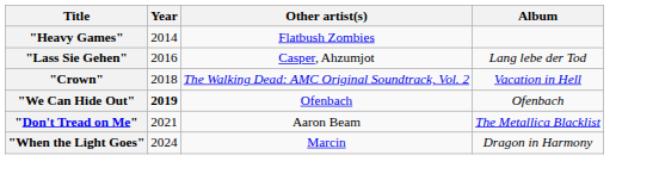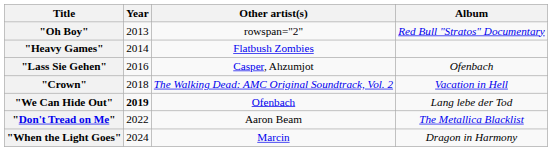+ row: "Oh Boy" | 2013 | rowspan="2" | Red Bull "Stratos" Documentary
"Lass Sie Gehen" | Album: Lang lebe der Tod -> Ofenbach
"We Can Hide Out" | Album: Ofenbach -> Lang lebe der Tod
"Don't Tread on Me" | Year: 2021 -> 2022
